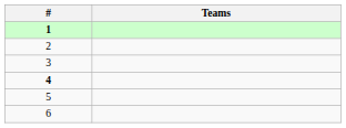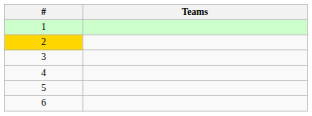1 | #: bold -> normal
2 | #: no background -> gold background
4 | #: bold -> normal
